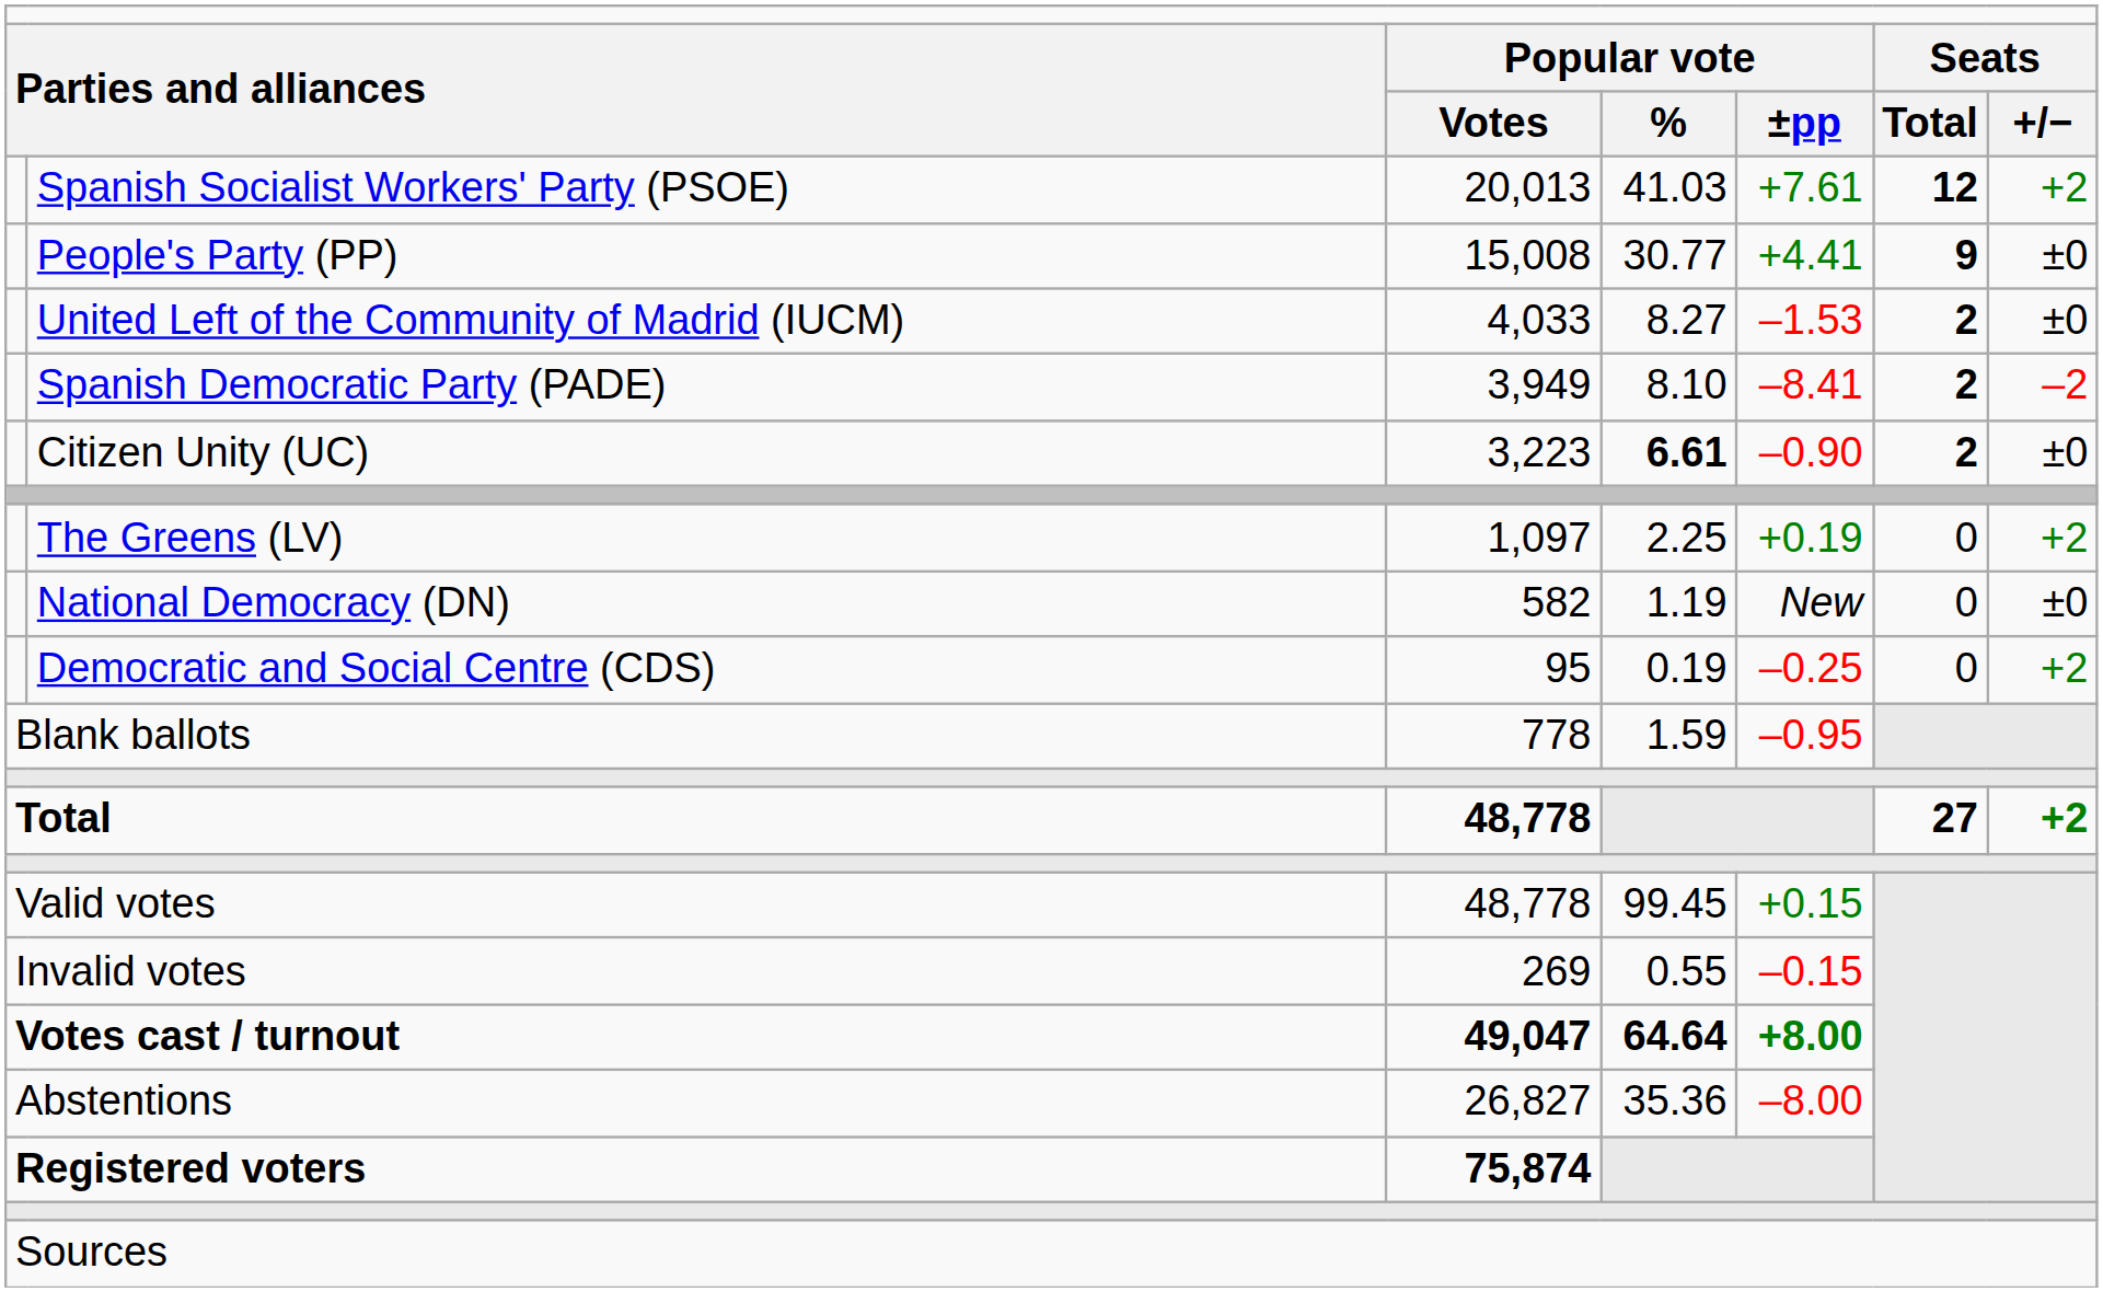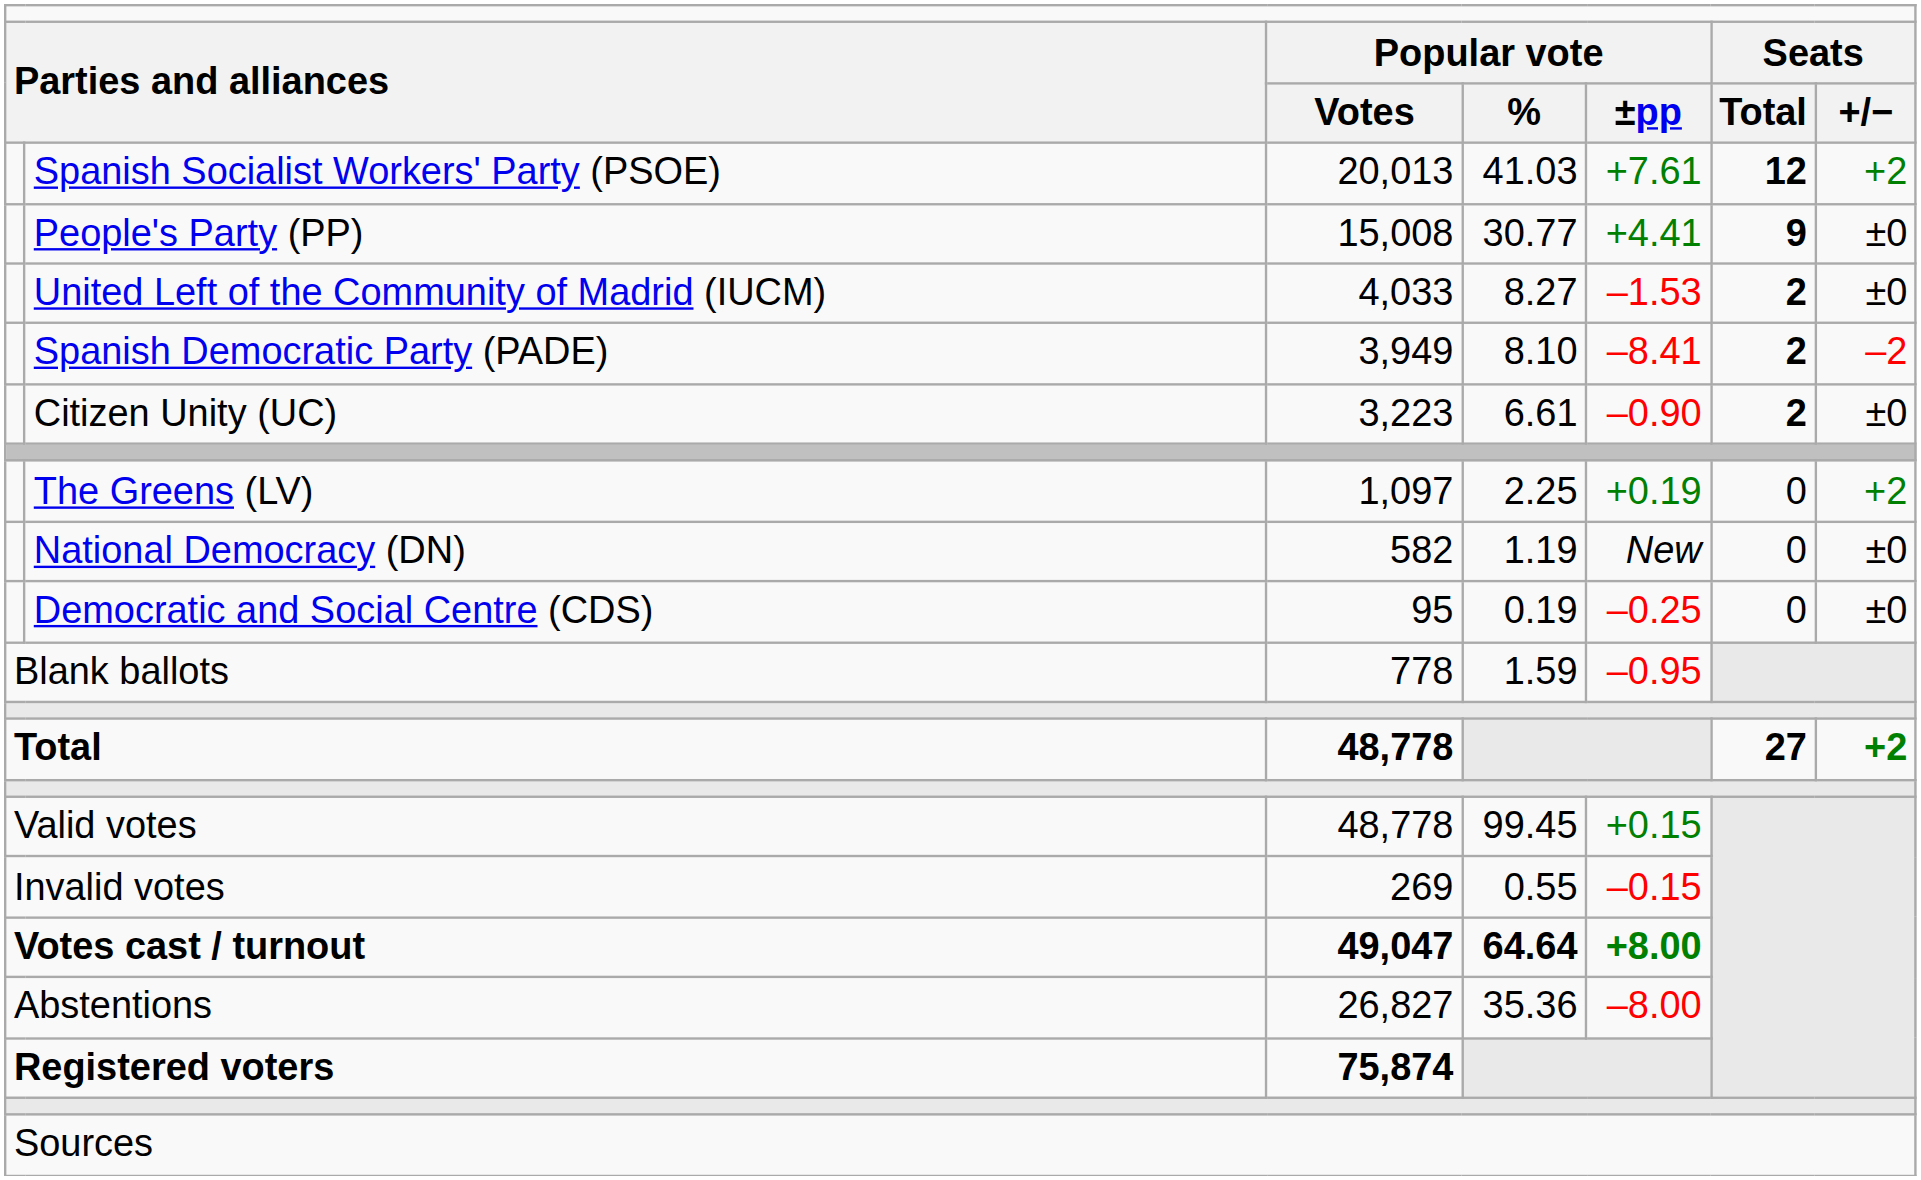Citizen Unity (UC) | column 4: bold -> normal
Democratic and Social Centre (CDS) | column 7: +2 -> ±0
